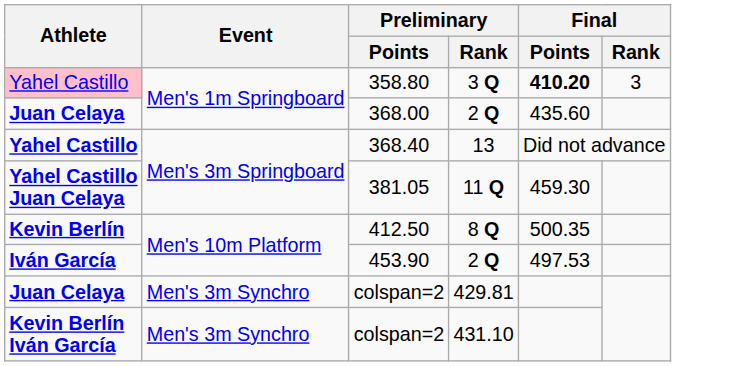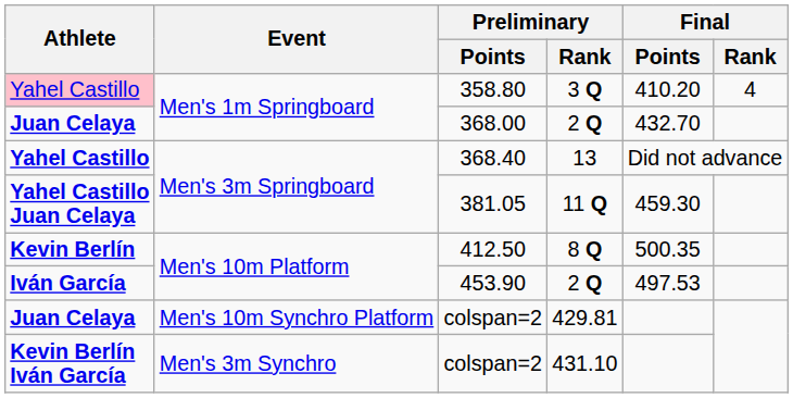358.80 | Final / Points: bold -> normal
358.80 | Final / Rank: 3 -> 4
368.00 | Final / Points: 435.60 -> 432.70
colspan=2 / 429.81 | Event: Men's 3m Synchro -> Men's 10m Synchro Platform
